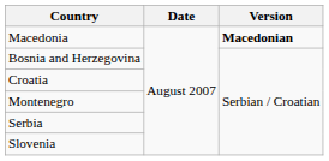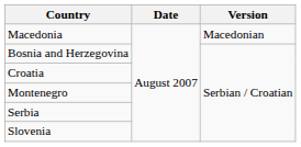Macedonia | Version: bold -> normal
